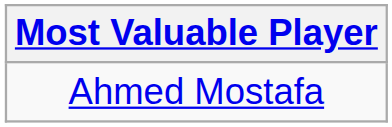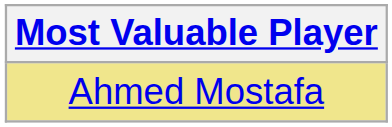row 2 | column 1: no background -> khaki background
